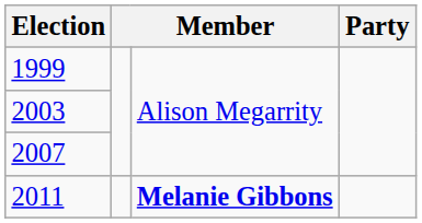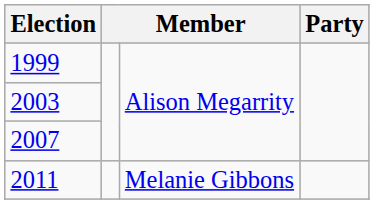2011 | column 3: bold -> normal
